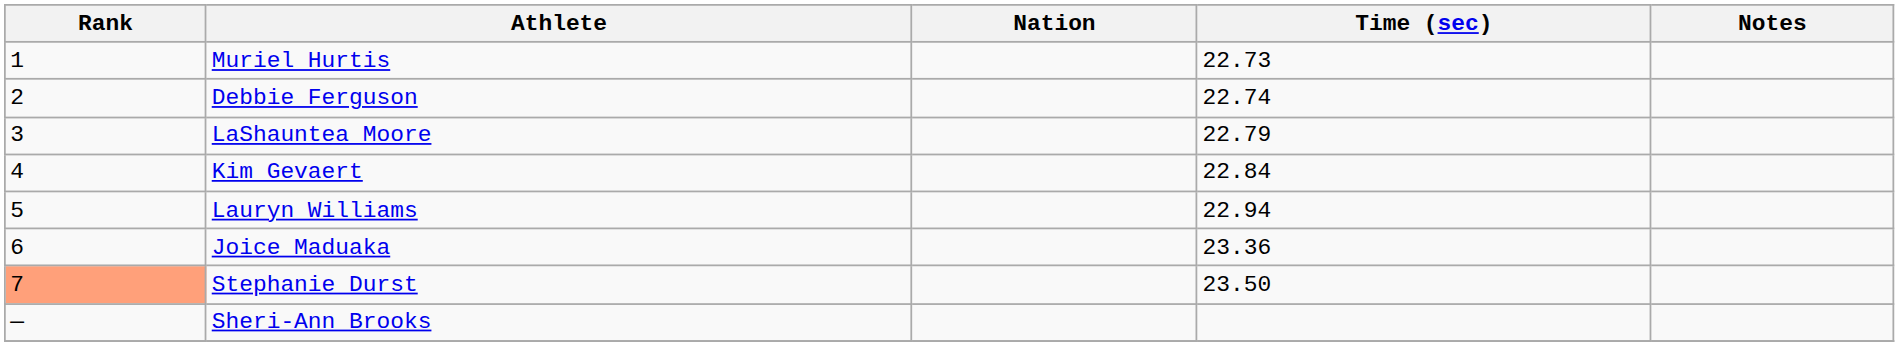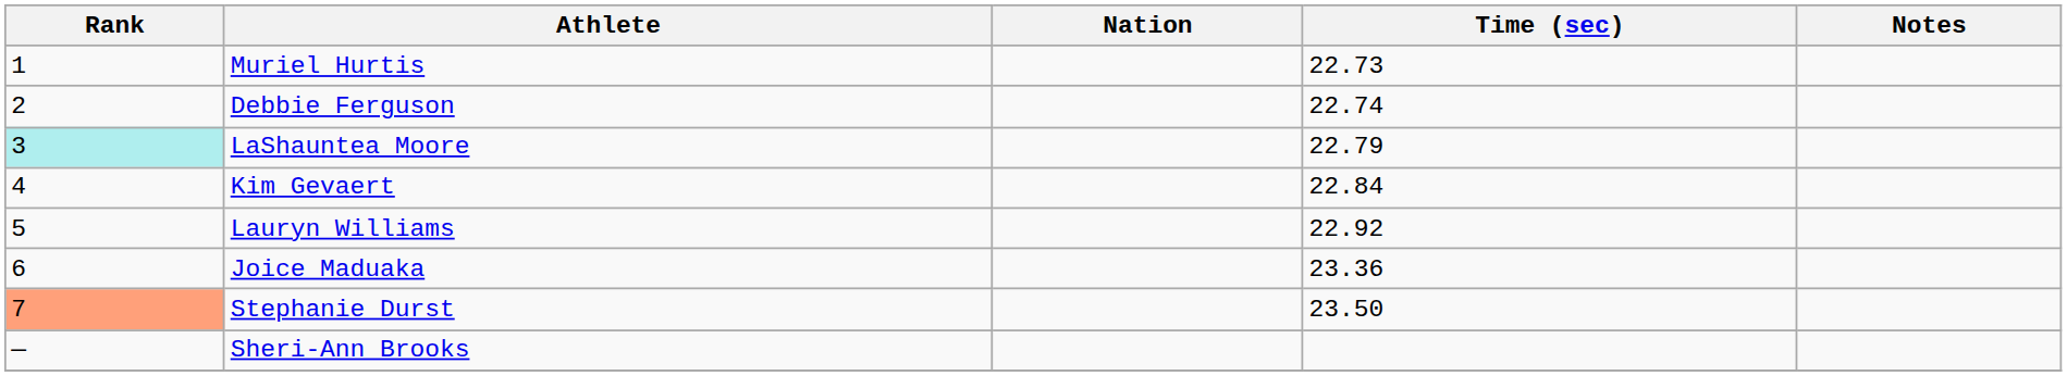LaShauntea Moore | Rank: no background -> paleturquoise background
Lauryn Williams | Time (sec): 22.94 -> 22.92
